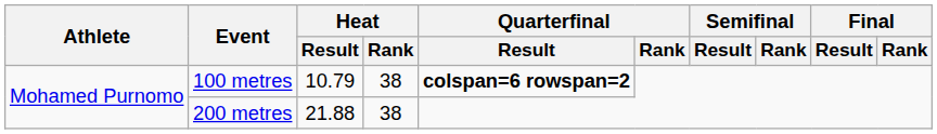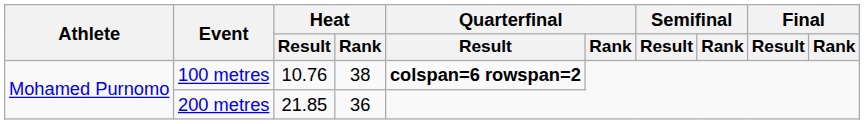100 metres | Heat / Result: 10.79 -> 10.76
200 metres | Heat / Result: 21.88 -> 21.85
200 metres | Heat / Rank: 38 -> 36
